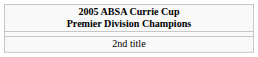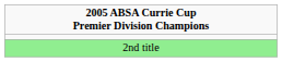row 3 | column 1: no background -> lightgreen background
